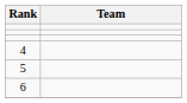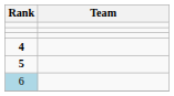row 5 | Rank: normal -> bold
row 6 | Rank: normal -> bold
row 7 | Rank: no background -> lightblue background
